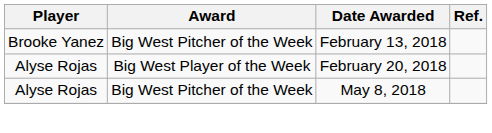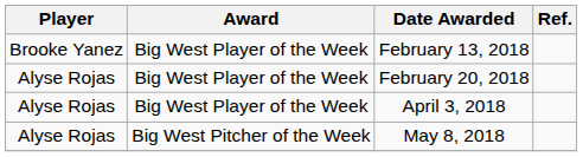February 13, 2018 | Award: Big West Pitcher of the Week -> Big West Player of the Week
+ row: Alyse Rojas | Big West Player of the Week | April 3, 2018
